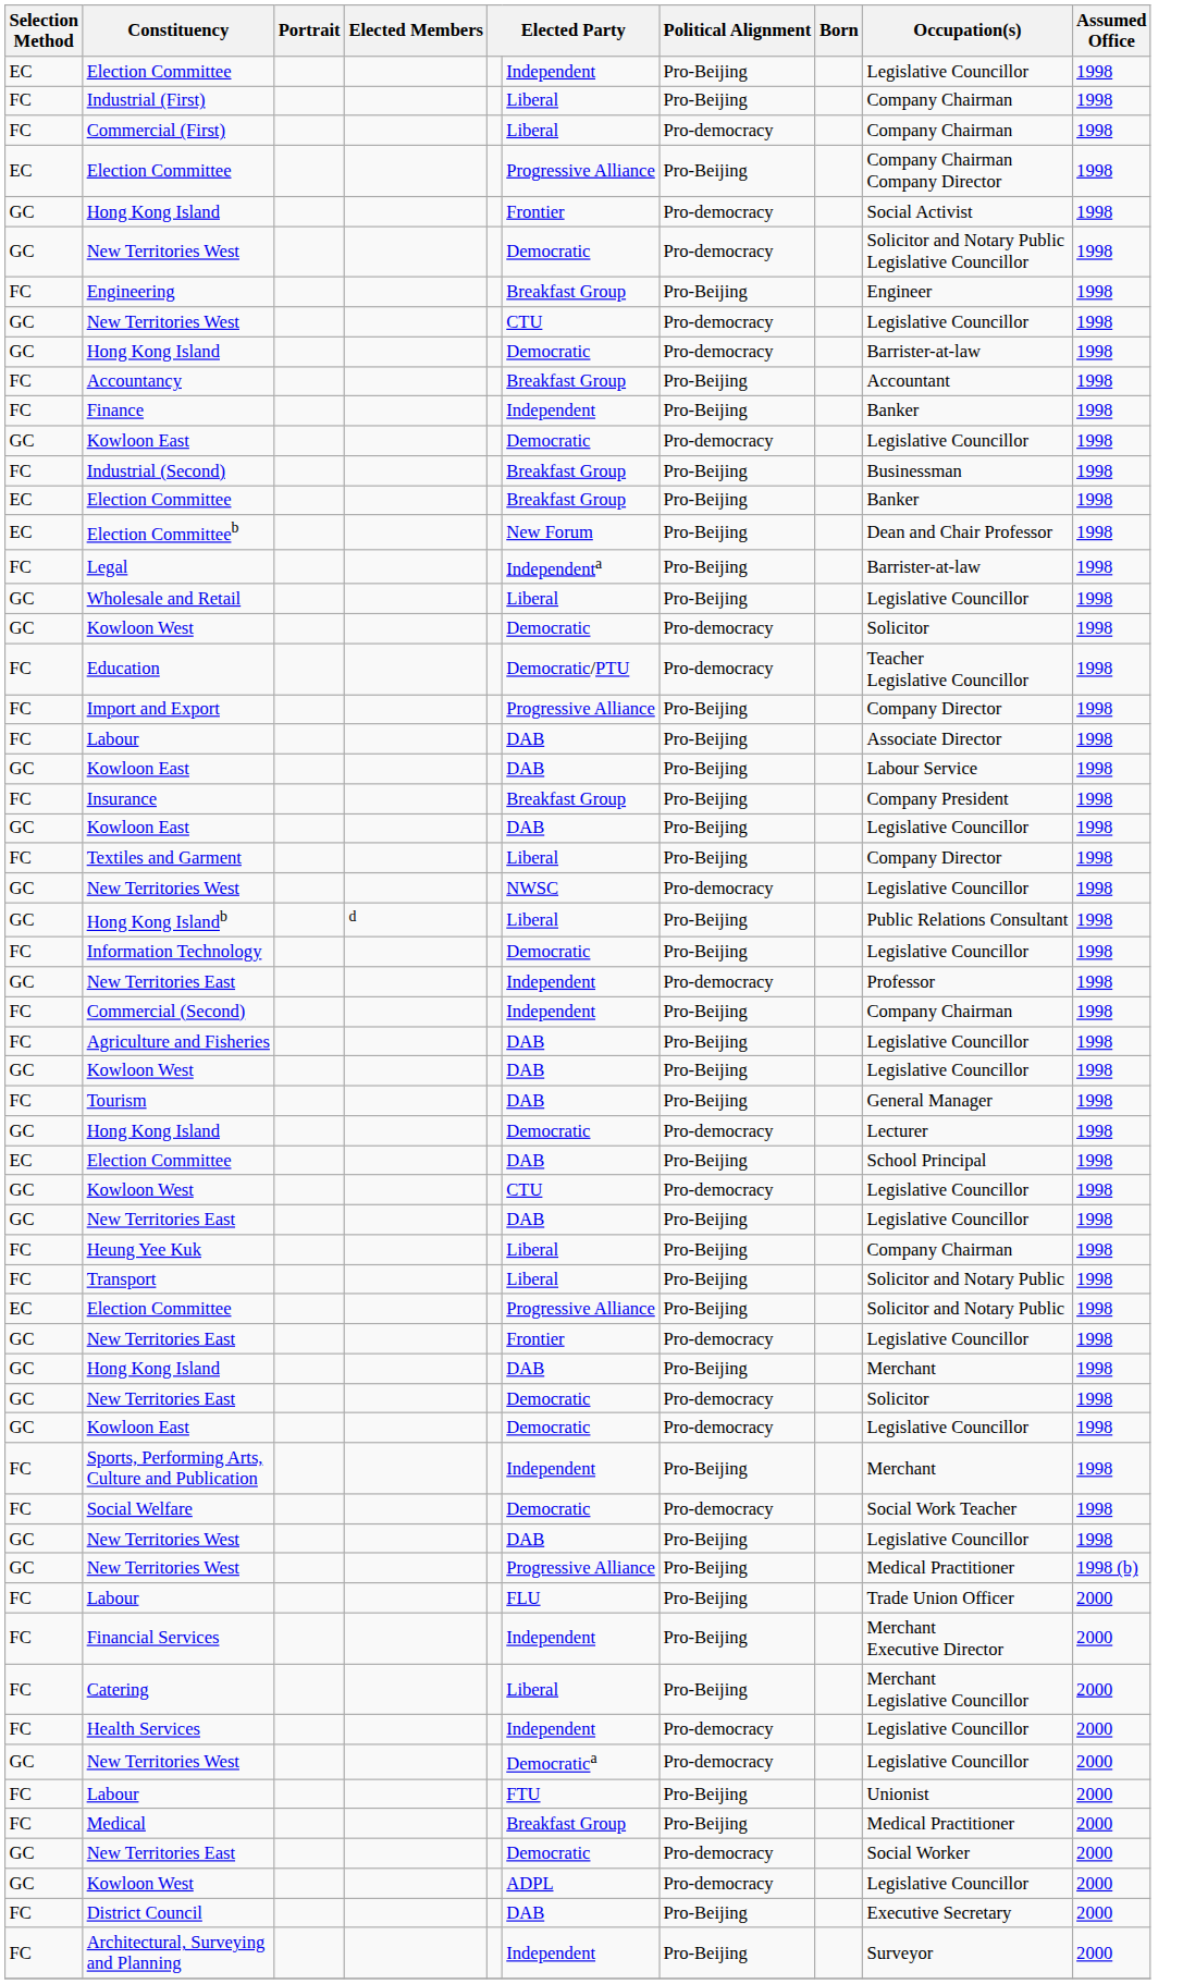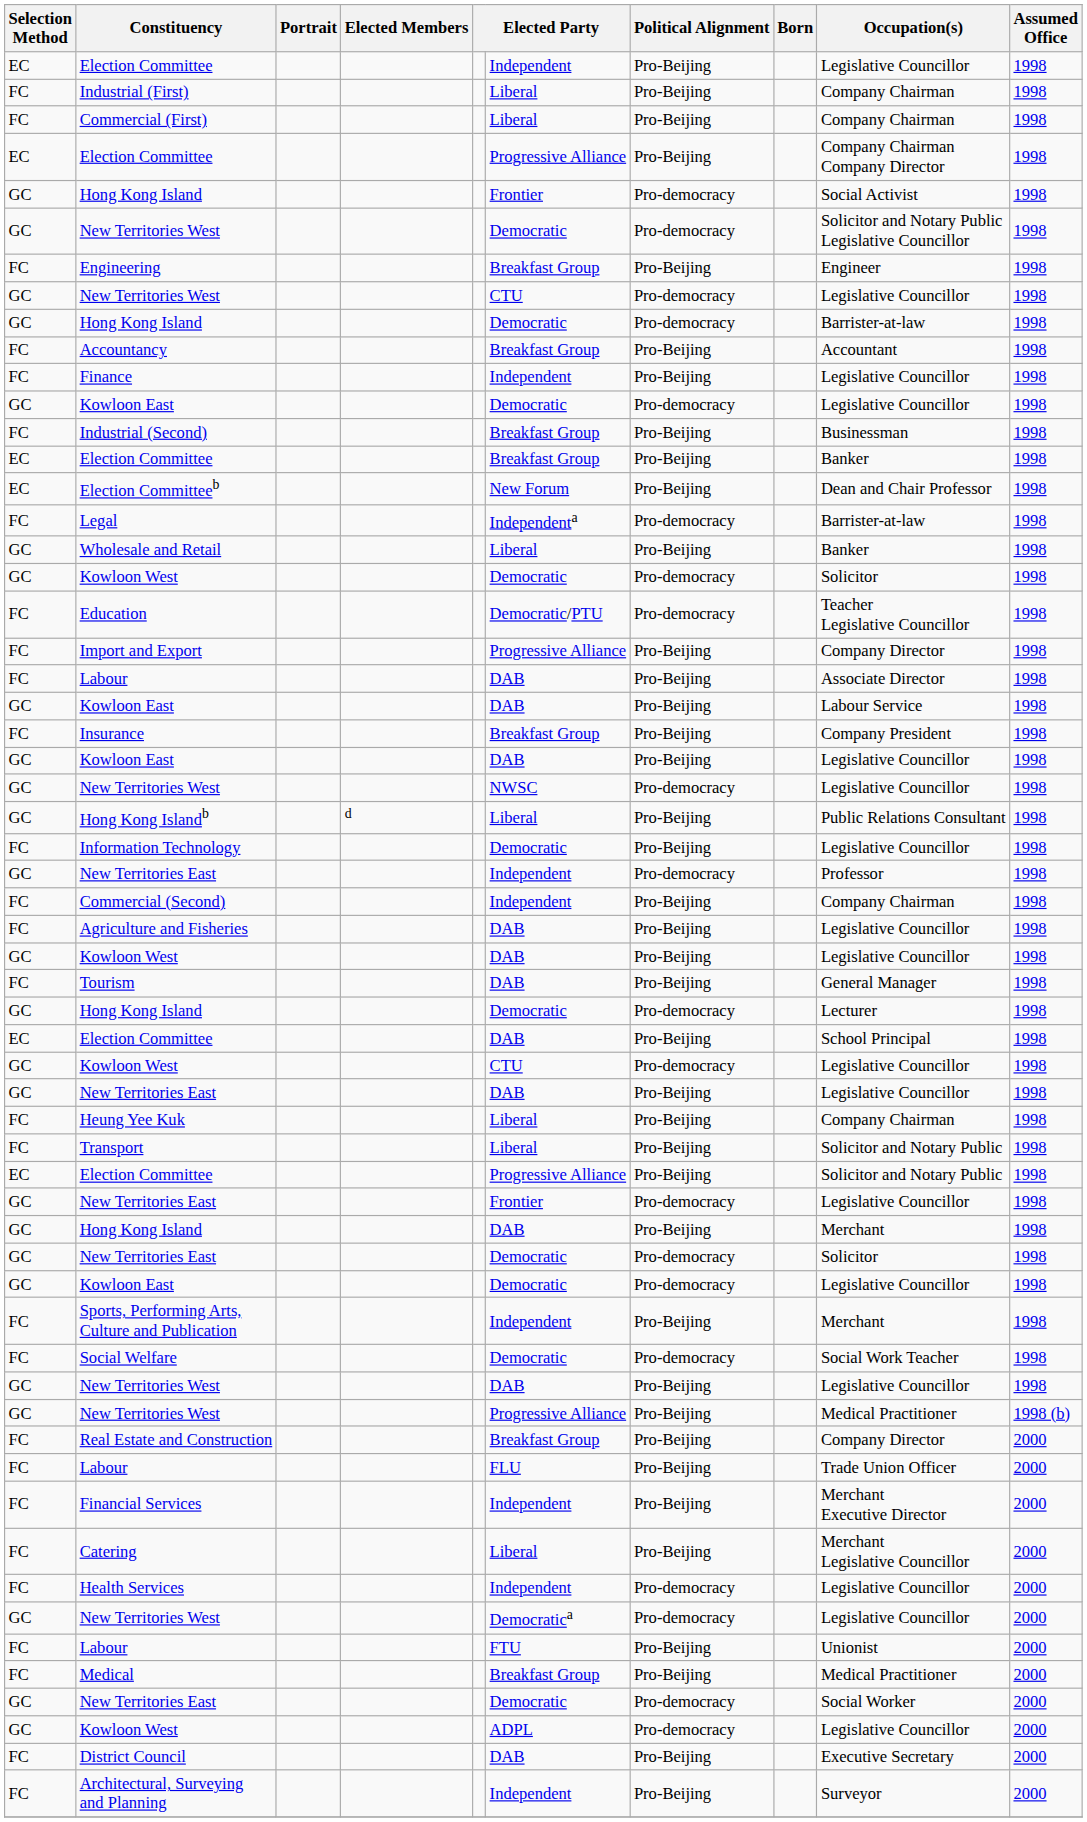Commercial (First) | Political Alignment: Pro-democracy -> Pro-Beijing
Finance | Occupation(s): Banker -> Legislative Councillor
Legal | Political Alignment: Pro-Beijing -> Pro-democracy
Wholesale and Retail | Occupation(s): Legislative Councillor -> Banker
- row: FC | Textiles and Garment | Liberal | Pro-Beijing | Company Director | 1998
+ row: FC | Real Estate and Construction | Breakfast Group | Pro-Beijing | Company Director | 2000
